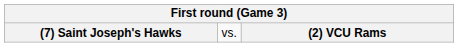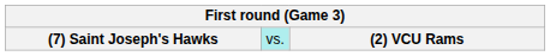(7) Saint Joseph's Hawks | column 2: no background -> paleturquoise background
